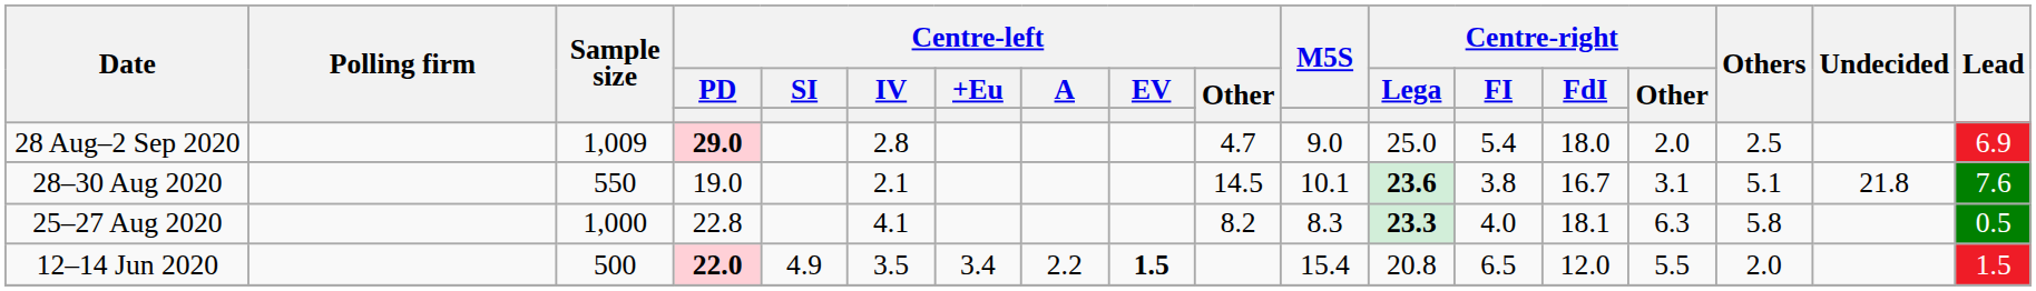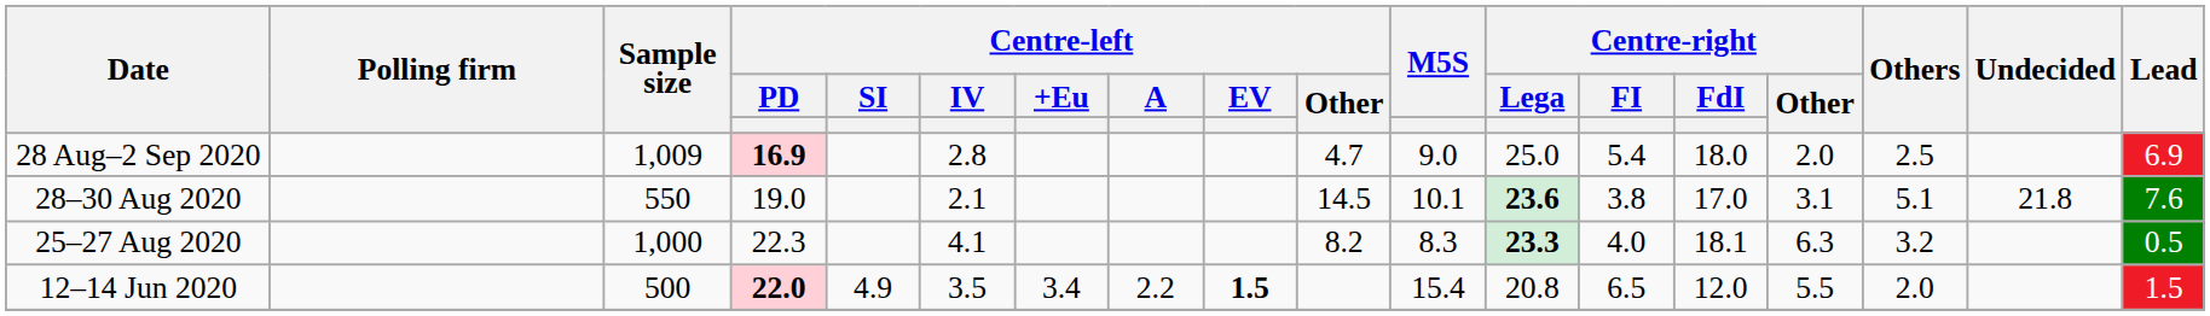28 Aug–2 Sep 2020 | Centre-left / PD: 29.0 -> 16.9
28–30 Aug 2020 | Centre-right / FdI: 16.7 -> 17.0
25–27 Aug 2020 | Centre-left / PD: 22.8 -> 22.3
25–27 Aug 2020 | Others: 5.8 -> 3.2
